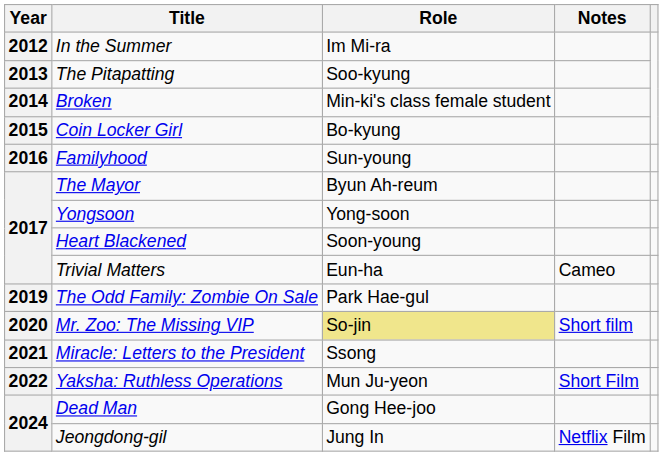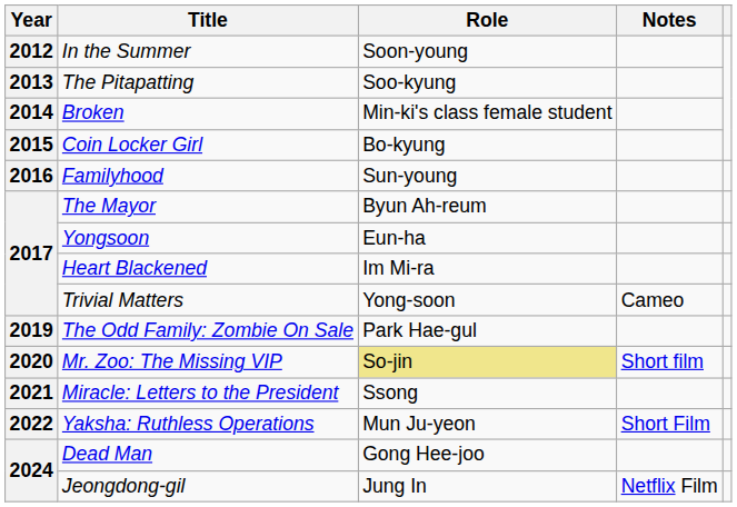In the Summer | Role: Im Mi-ra -> Soon-young
Yongsoon | Role: Yong-soon -> Eun-ha
Heart Blackened | Role: Soon-young -> Im Mi-ra
Trivial Matters | Role: Eun-ha -> Yong-soon
